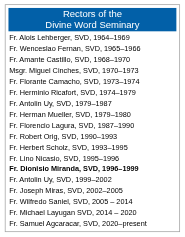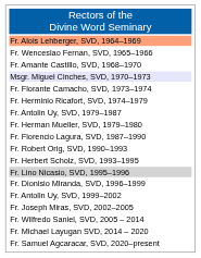row 2 | column 1: no background -> lightsalmon background
row 5 | column 1: no background -> lavender background
row 13 | column 1: no background -> lightgrey background
row 14 | column 1: bold -> normal
